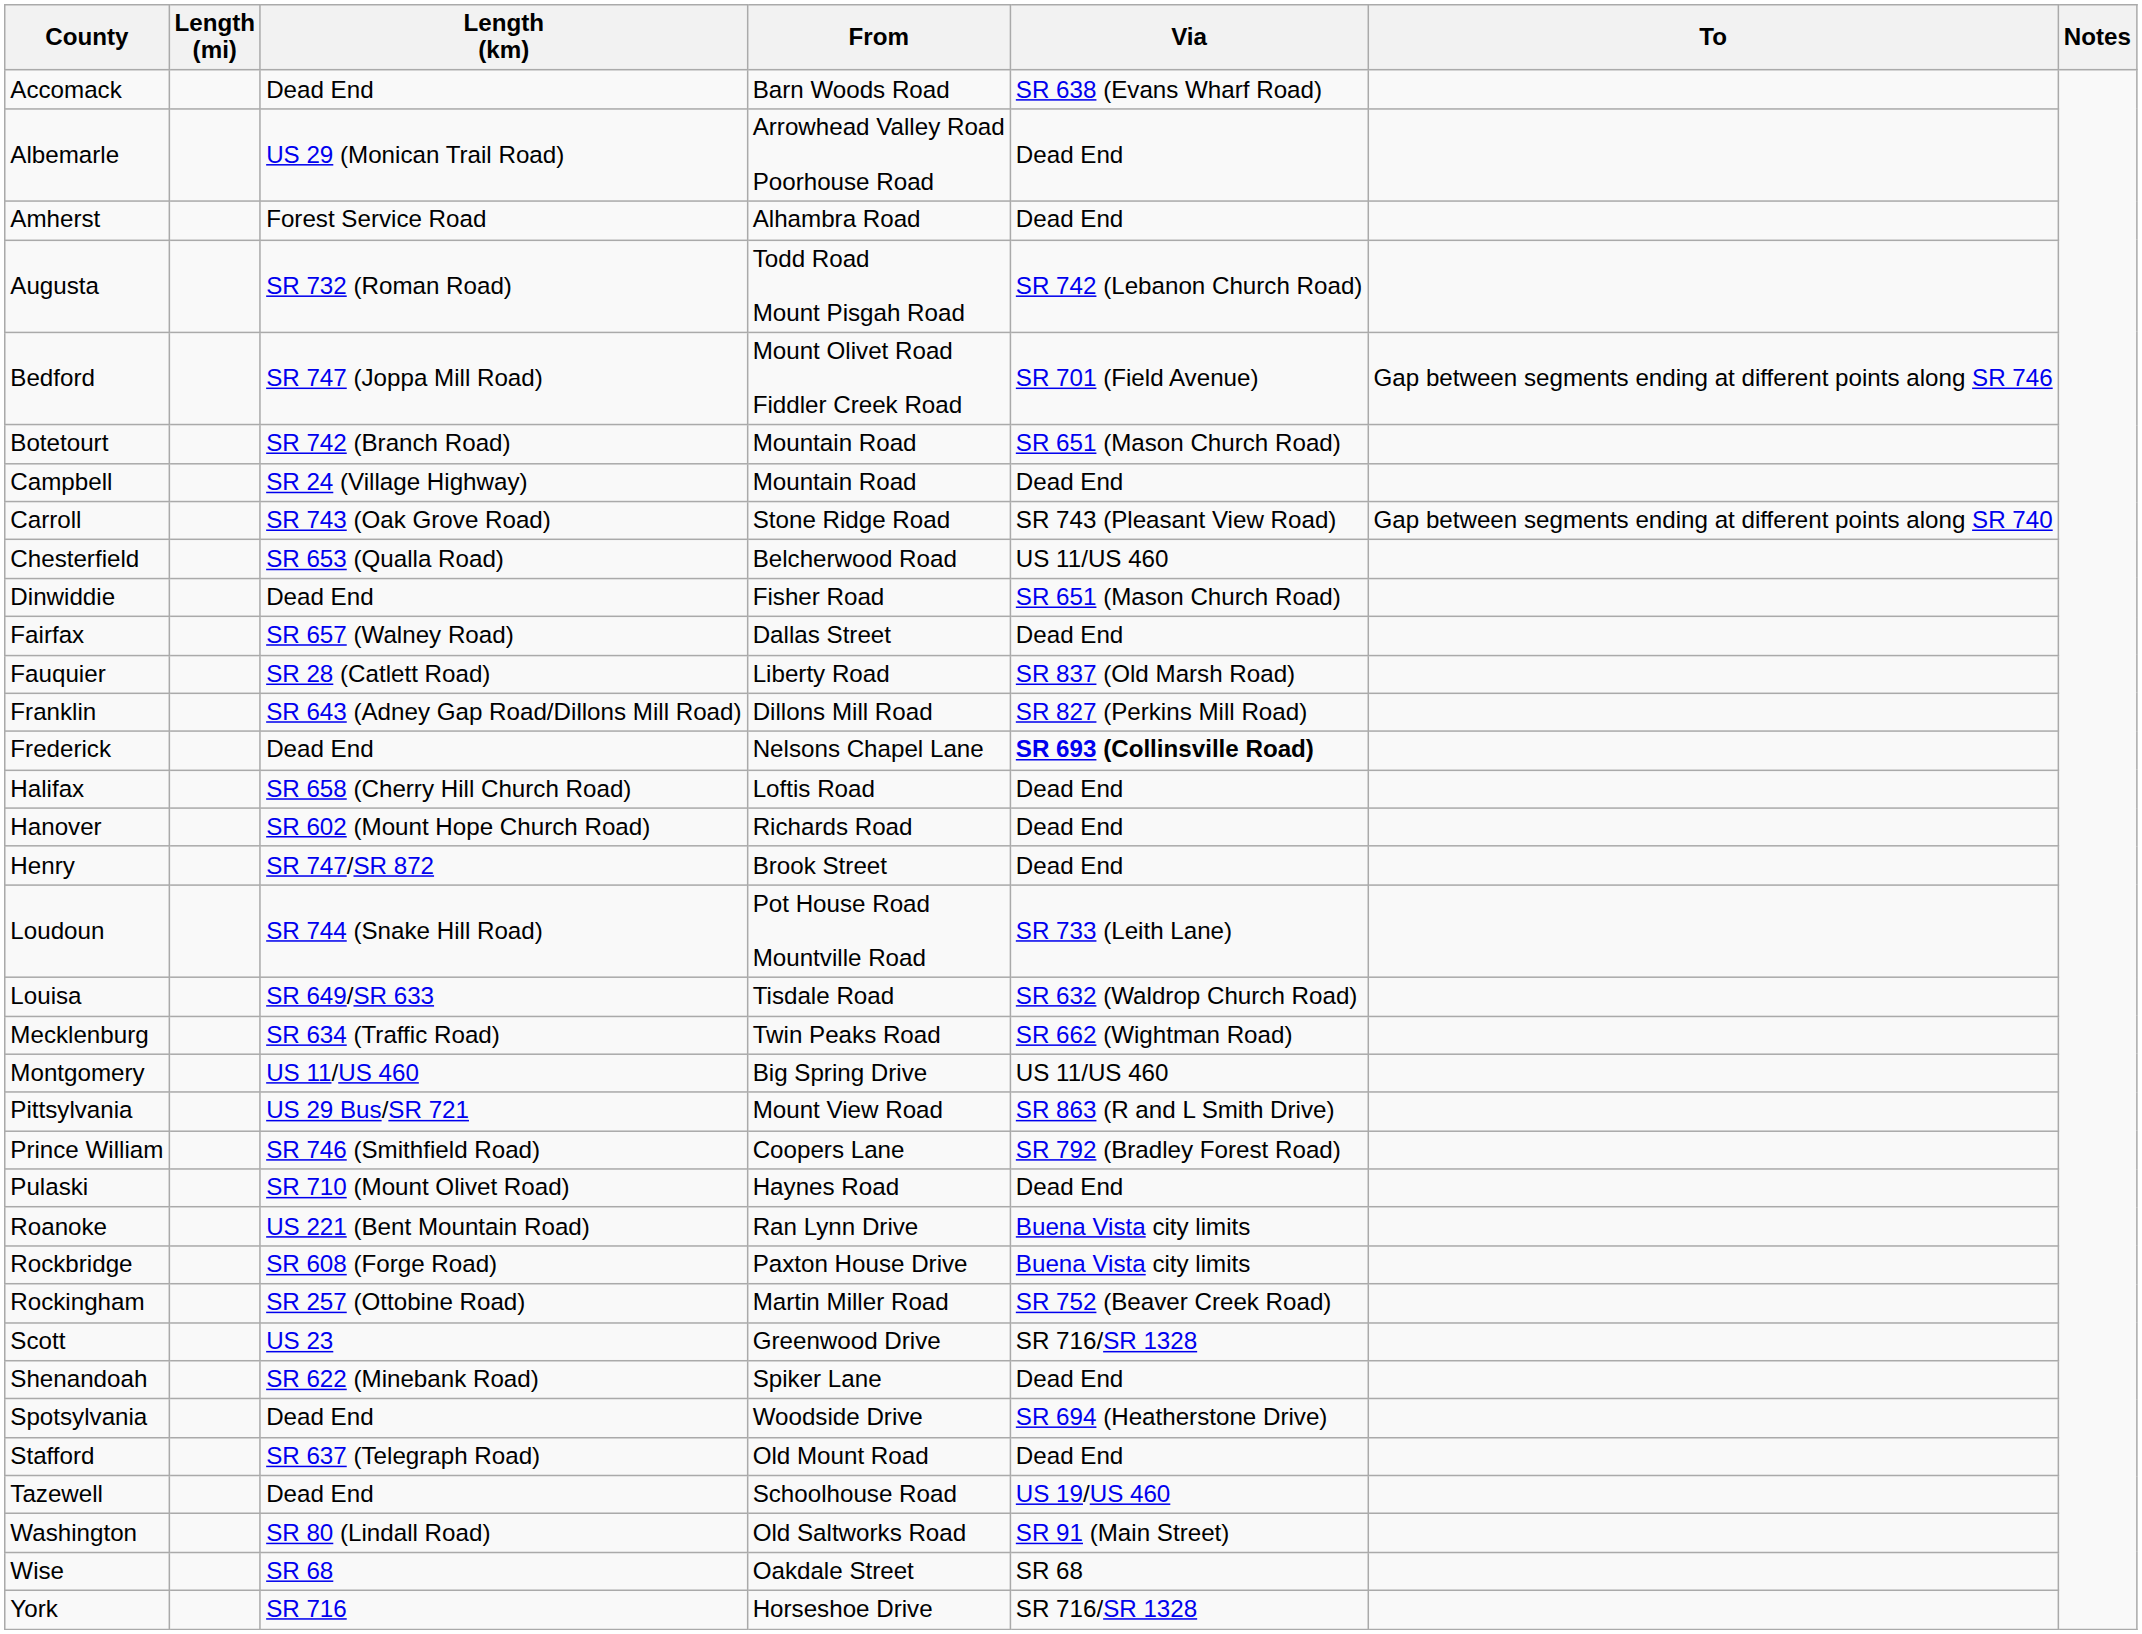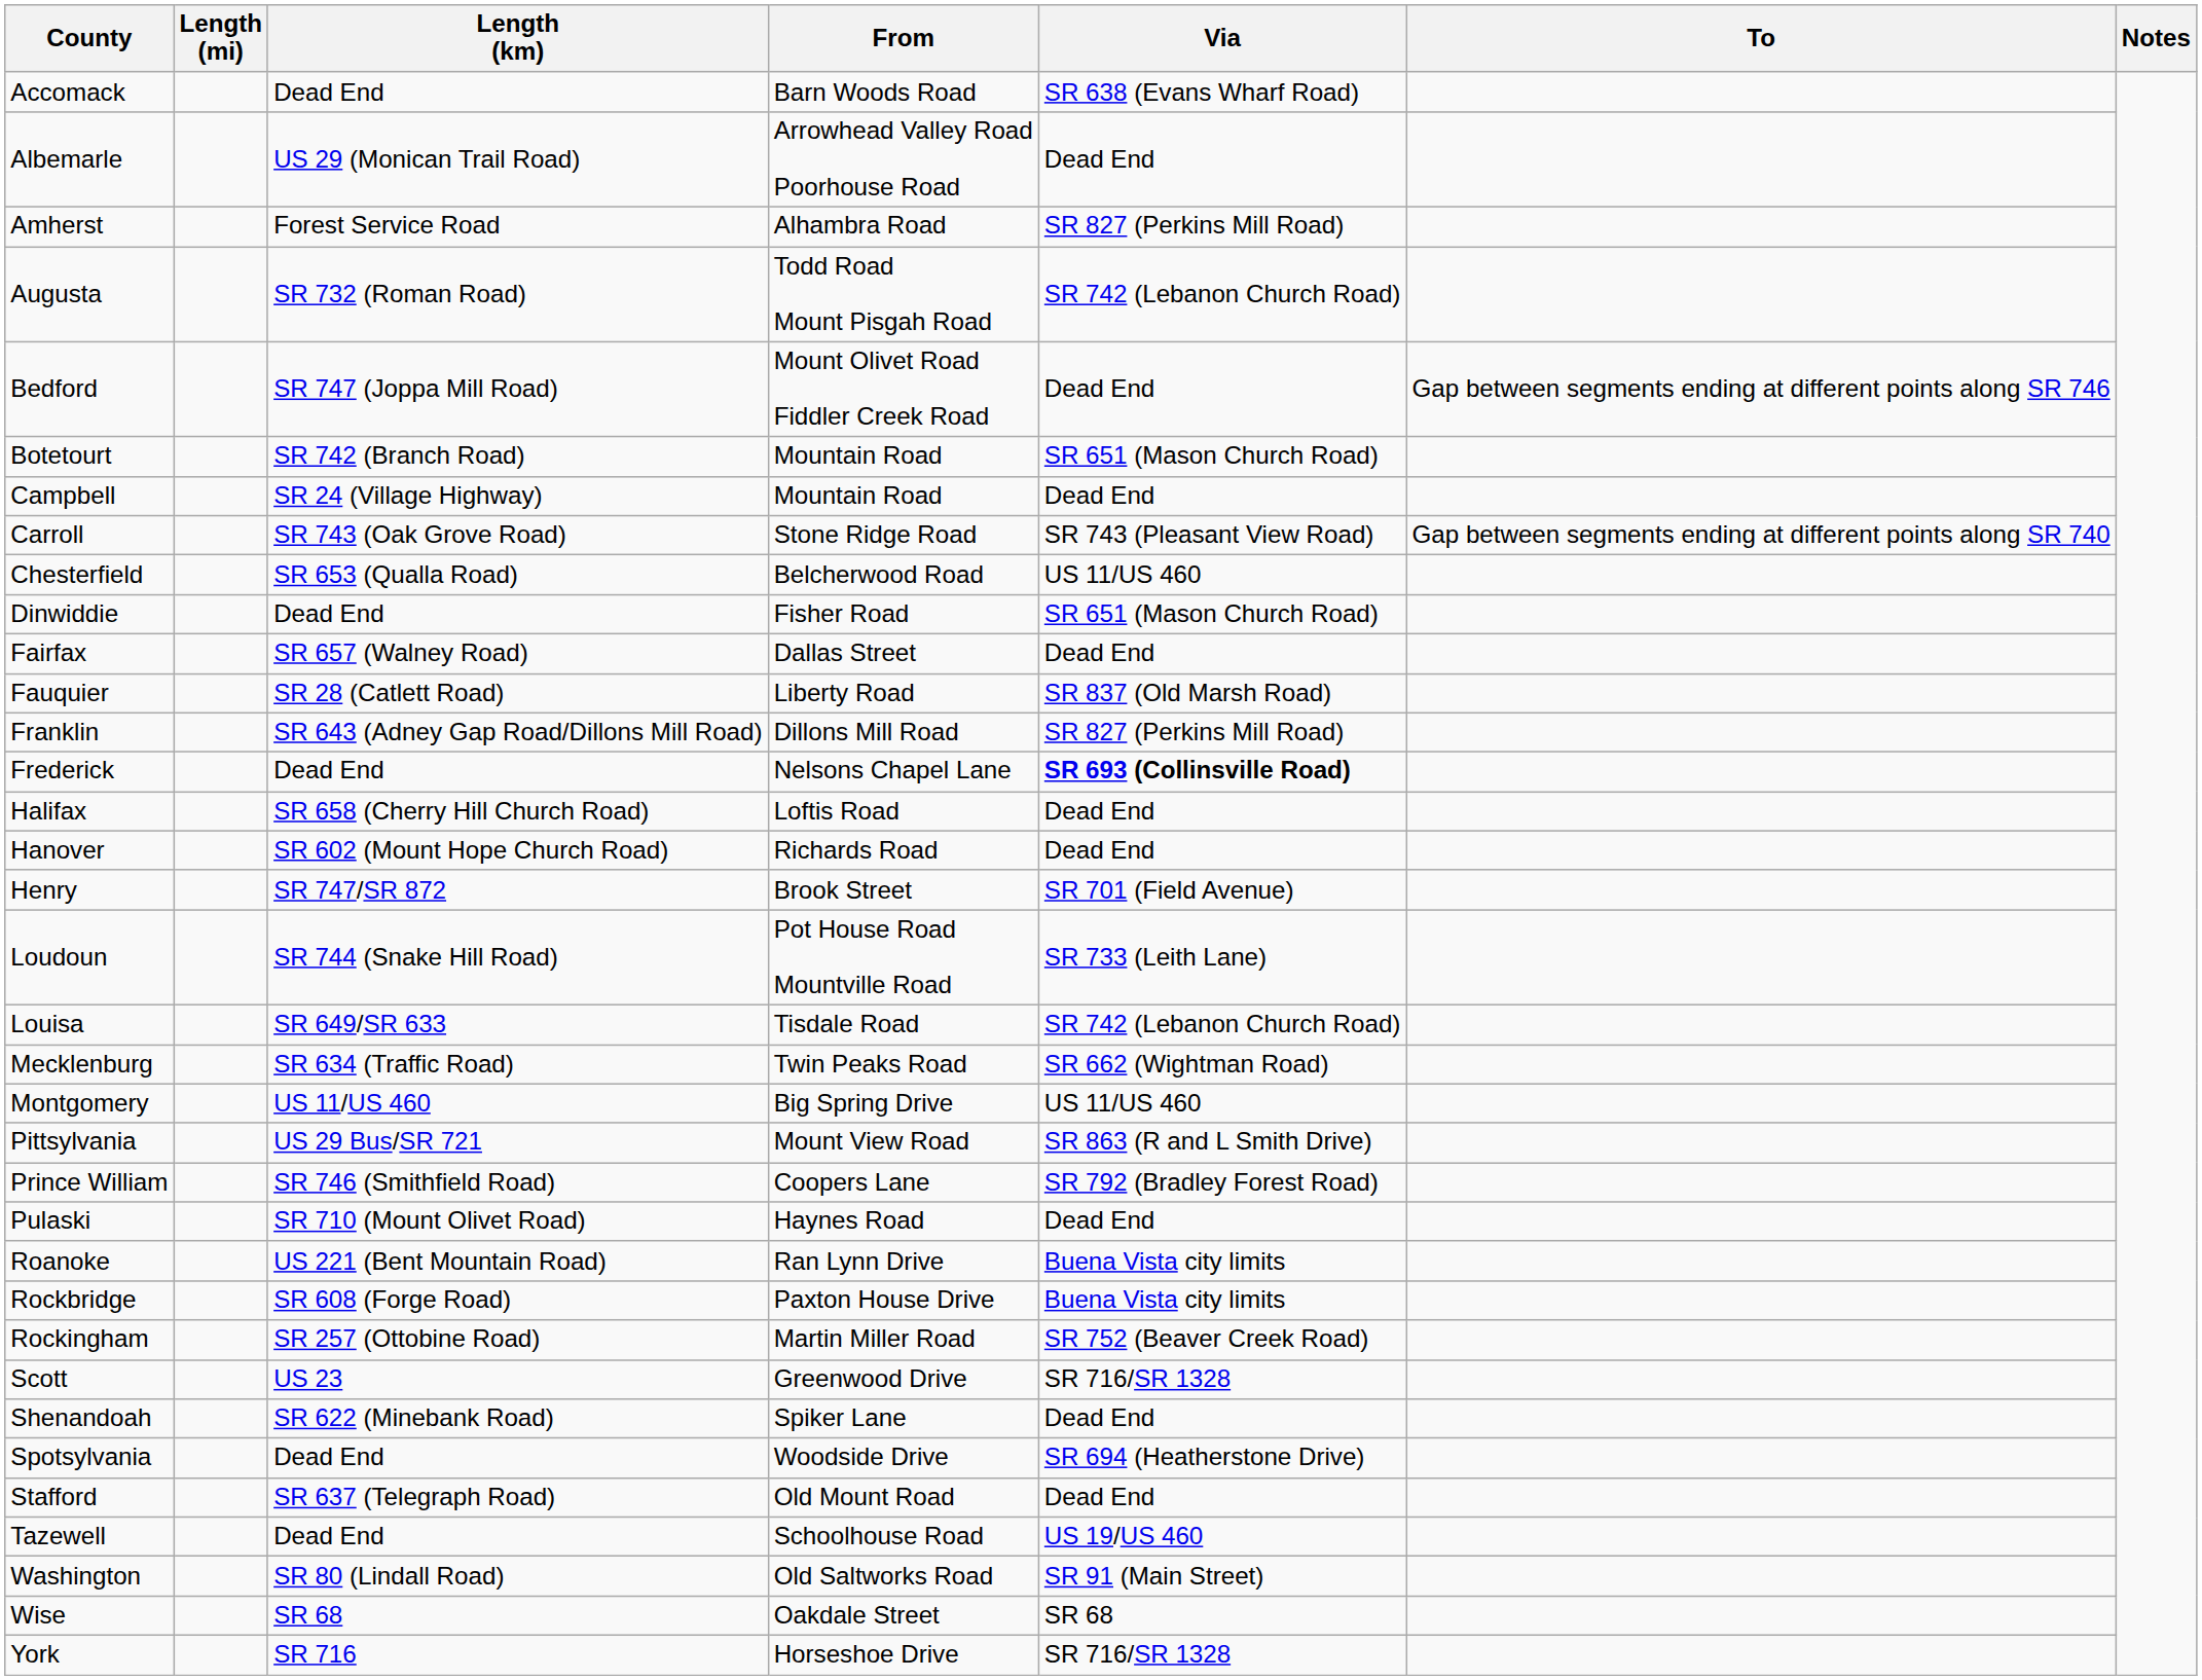Amherst | Via: Dead End -> SR 827 (Perkins Mill Road)
Bedford | Via: SR 701 (Field Avenue) -> Dead End
Henry | Via: Dead End -> SR 701 (Field Avenue)
Louisa | Via: SR 632 (Waldrop Church Road) -> SR 742 (Lebanon Church Road)
